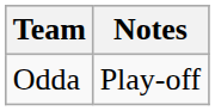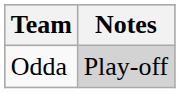Odda | Notes: no background -> lightgrey background
